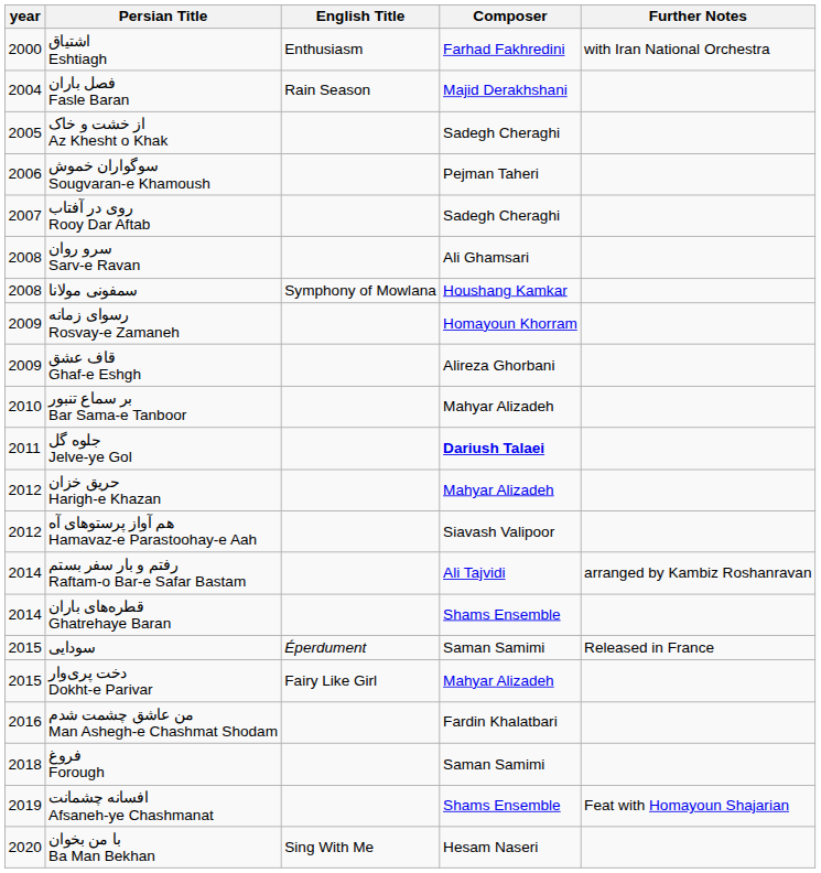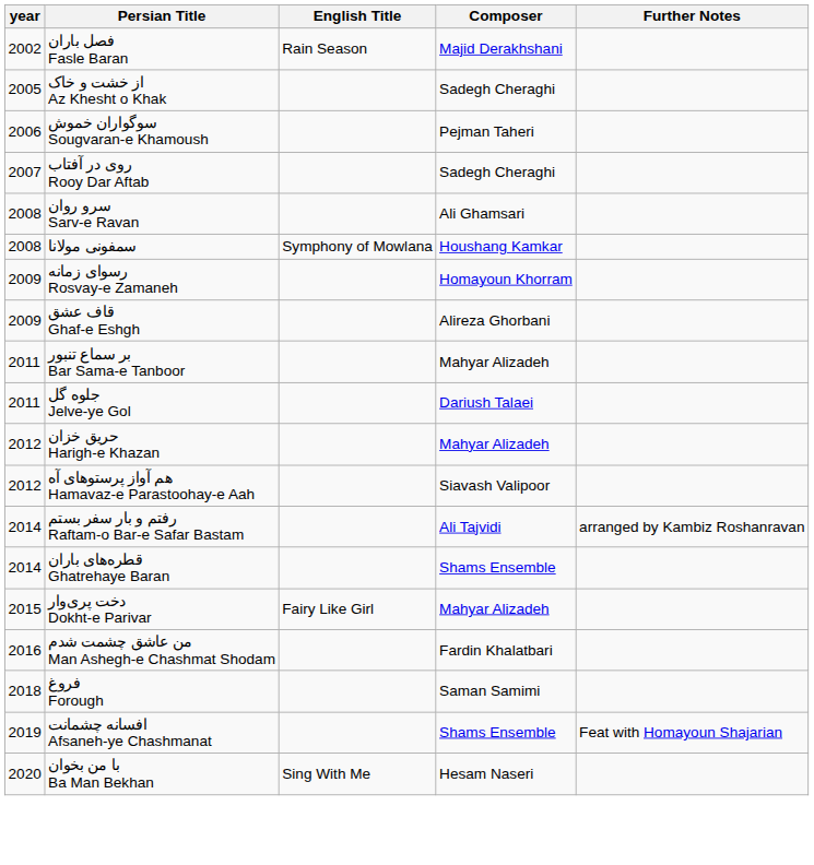- row: 2000 | اشتیاق Eshtiagh | Enthusiasm | Farhad Fakhredini | with Iran National Orchestra
فصل باران Fasle Baran | year: 2004 -> 2002
بر سماع تنبور Bar Sama-e Tanboor | year: 2010 -> 2011
جلوه گل Jelve-ye Gol | Composer: bold -> normal
- row: 2015 | سودایی | Éperdument | Saman Samimi | Released in France
